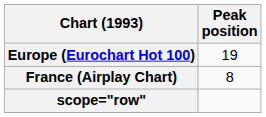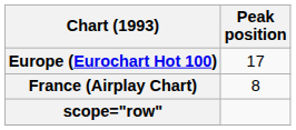Europe (Eurochart Hot 100) | Peak position: 19 -> 17
